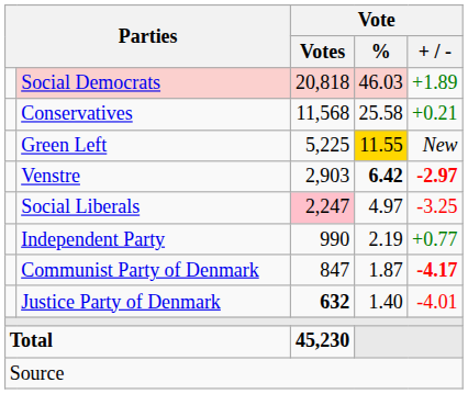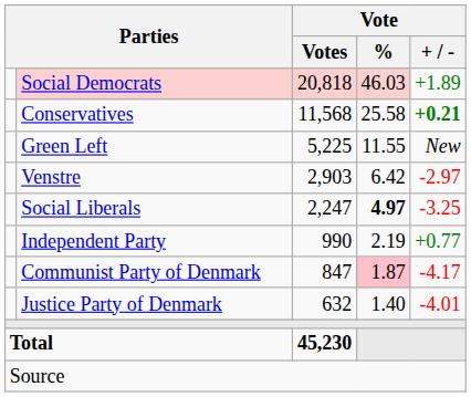Conservatives | Vote / + / -: normal -> bold
Green Left | Vote / %: gold background -> no background
Venstre | Vote / %: bold -> normal
Venstre | Vote / + / -: bold -> normal
Social Liberals | Vote / Votes: pink background -> no background
Social Liberals | Vote / %: normal -> bold
Communist Party of Denmark | Vote / %: no background -> pink background
Communist Party of Denmark | Vote / + / -: bold -> normal
Justice Party of Denmark | Vote / Votes: bold -> normal
